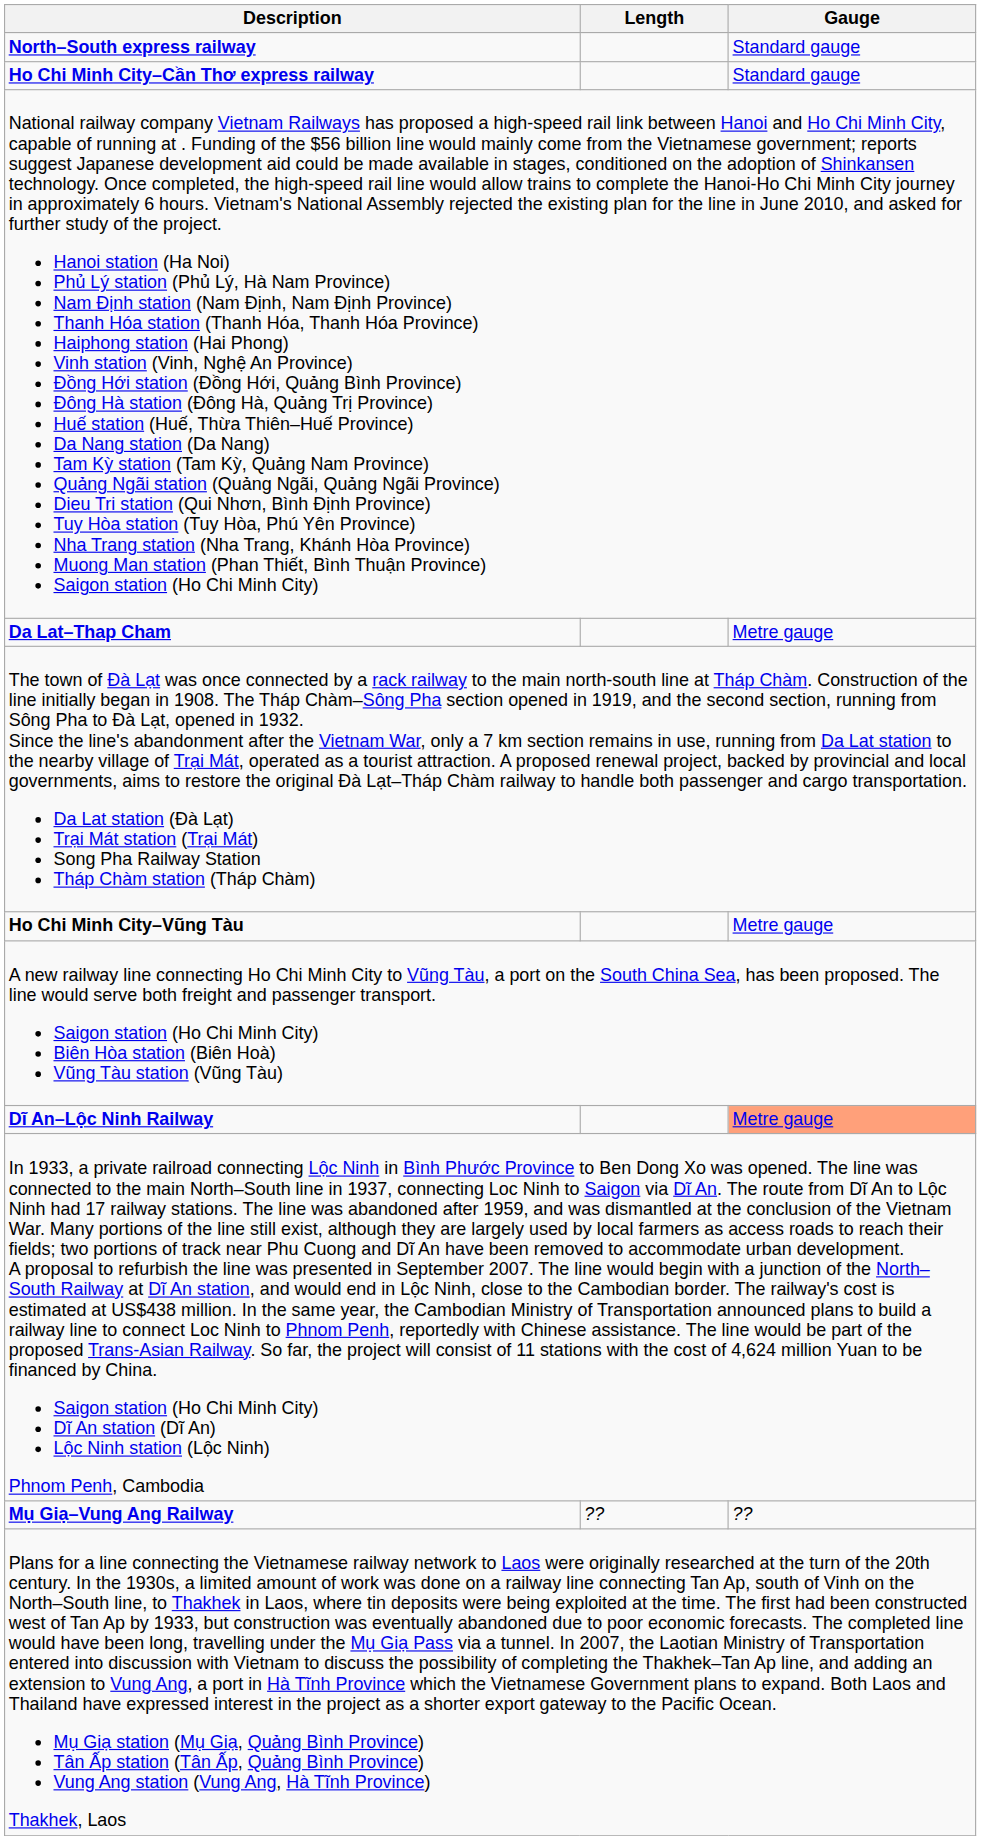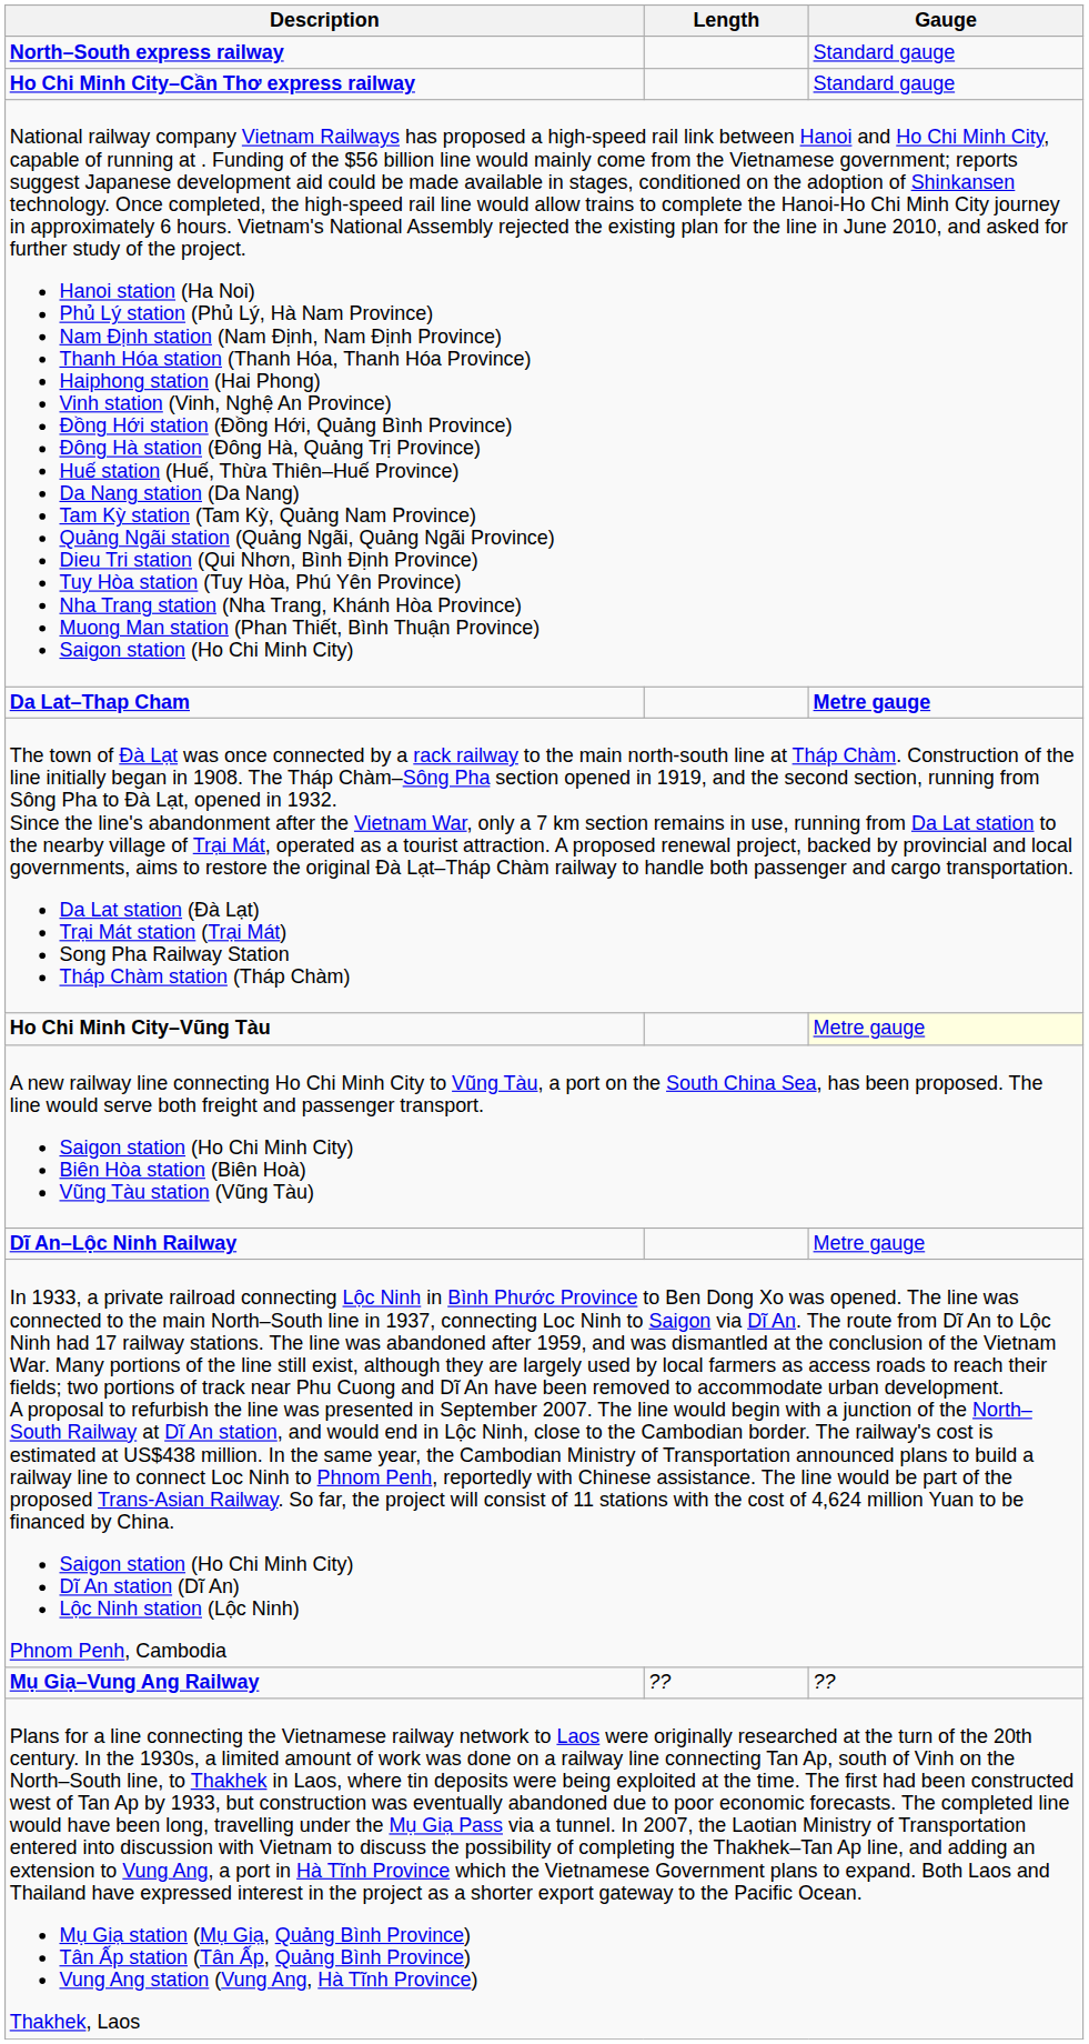Da Lat–Thap Cham | Gauge: normal -> bold
Ho Chi Minh City–Vũng Tàu | Gauge: no background -> lightyellow background
Dĩ An–Lộc Ninh Railway | Gauge: lightsalmon background -> no background
